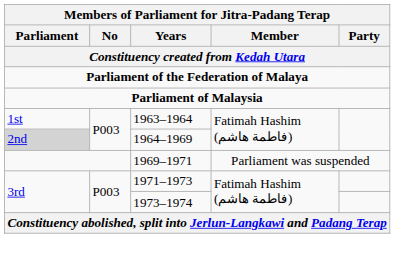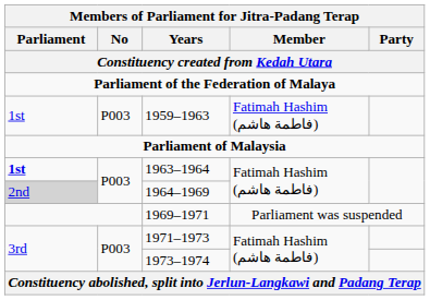+ row: 1st | P003 | 1959–1963 | Fatimah Hashim (فاطمة هاشم)
1963–1964 | Parliament: normal -> bold
